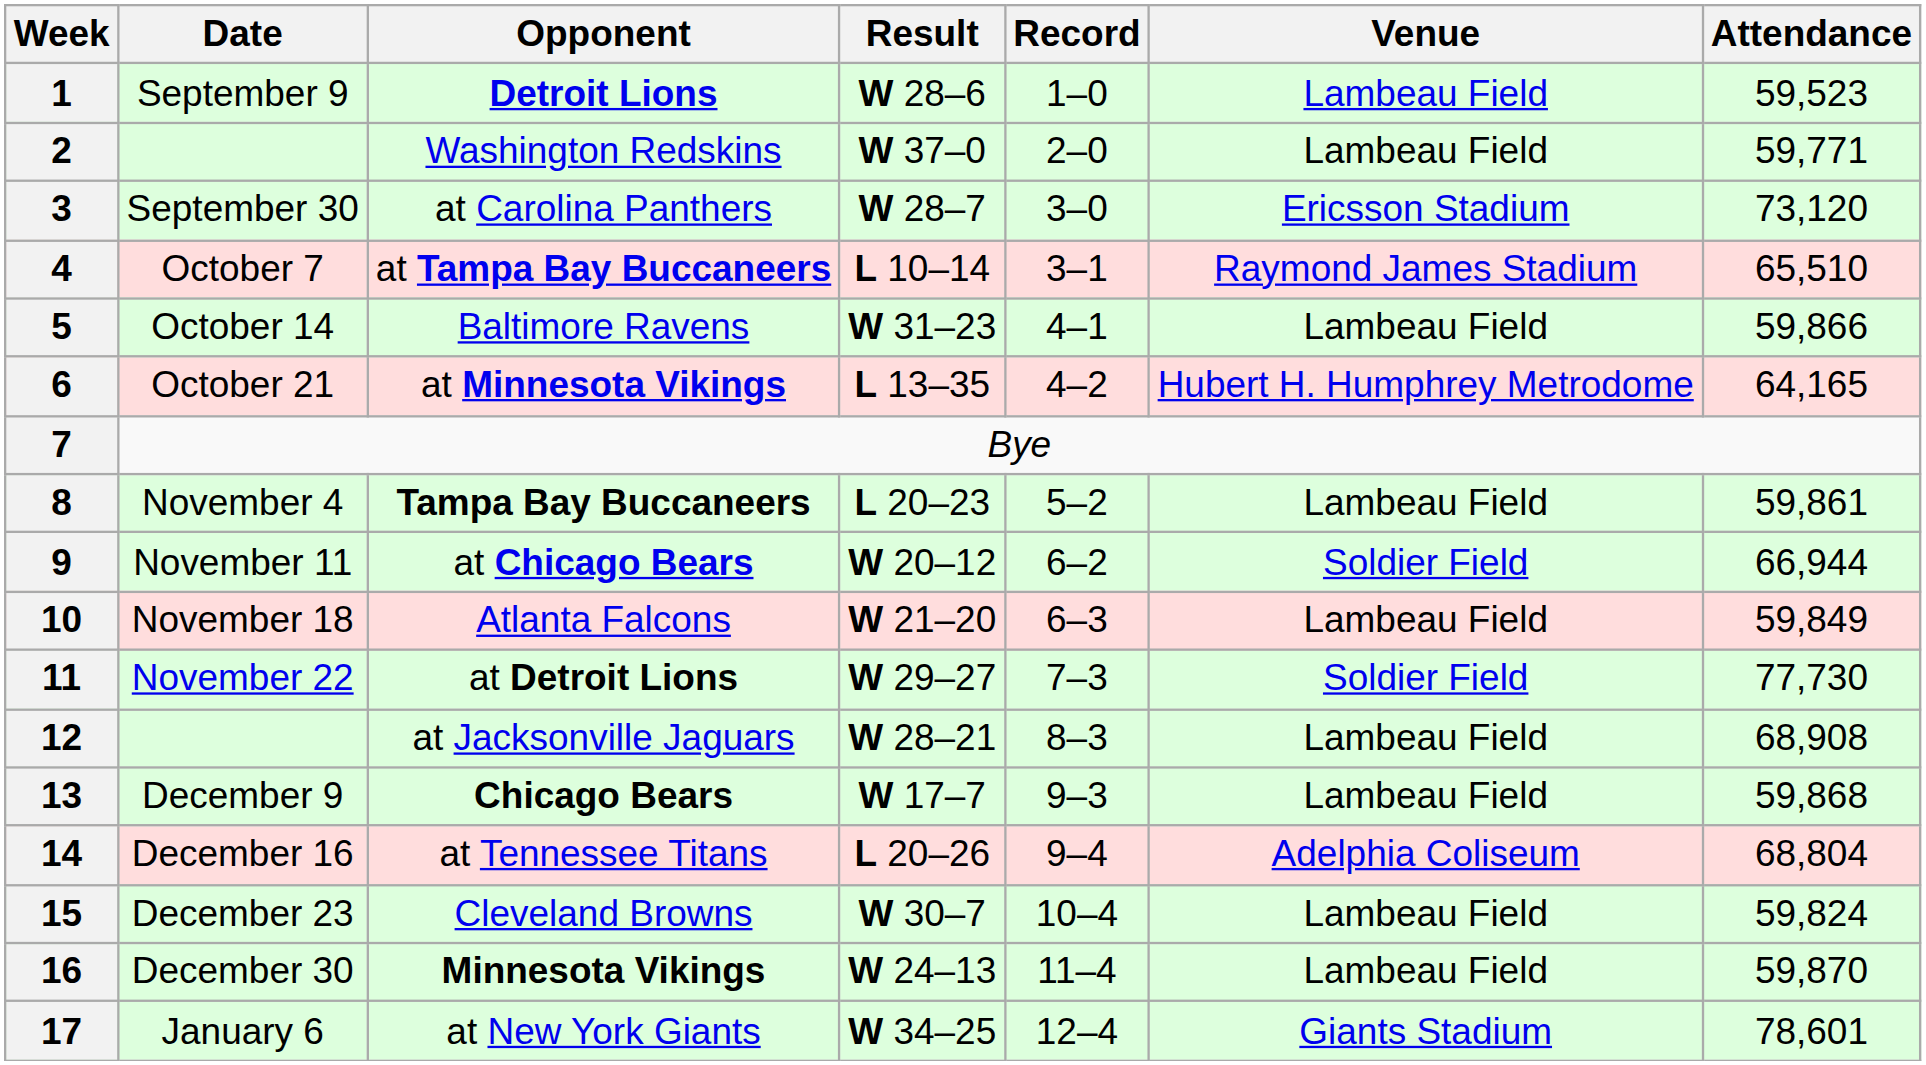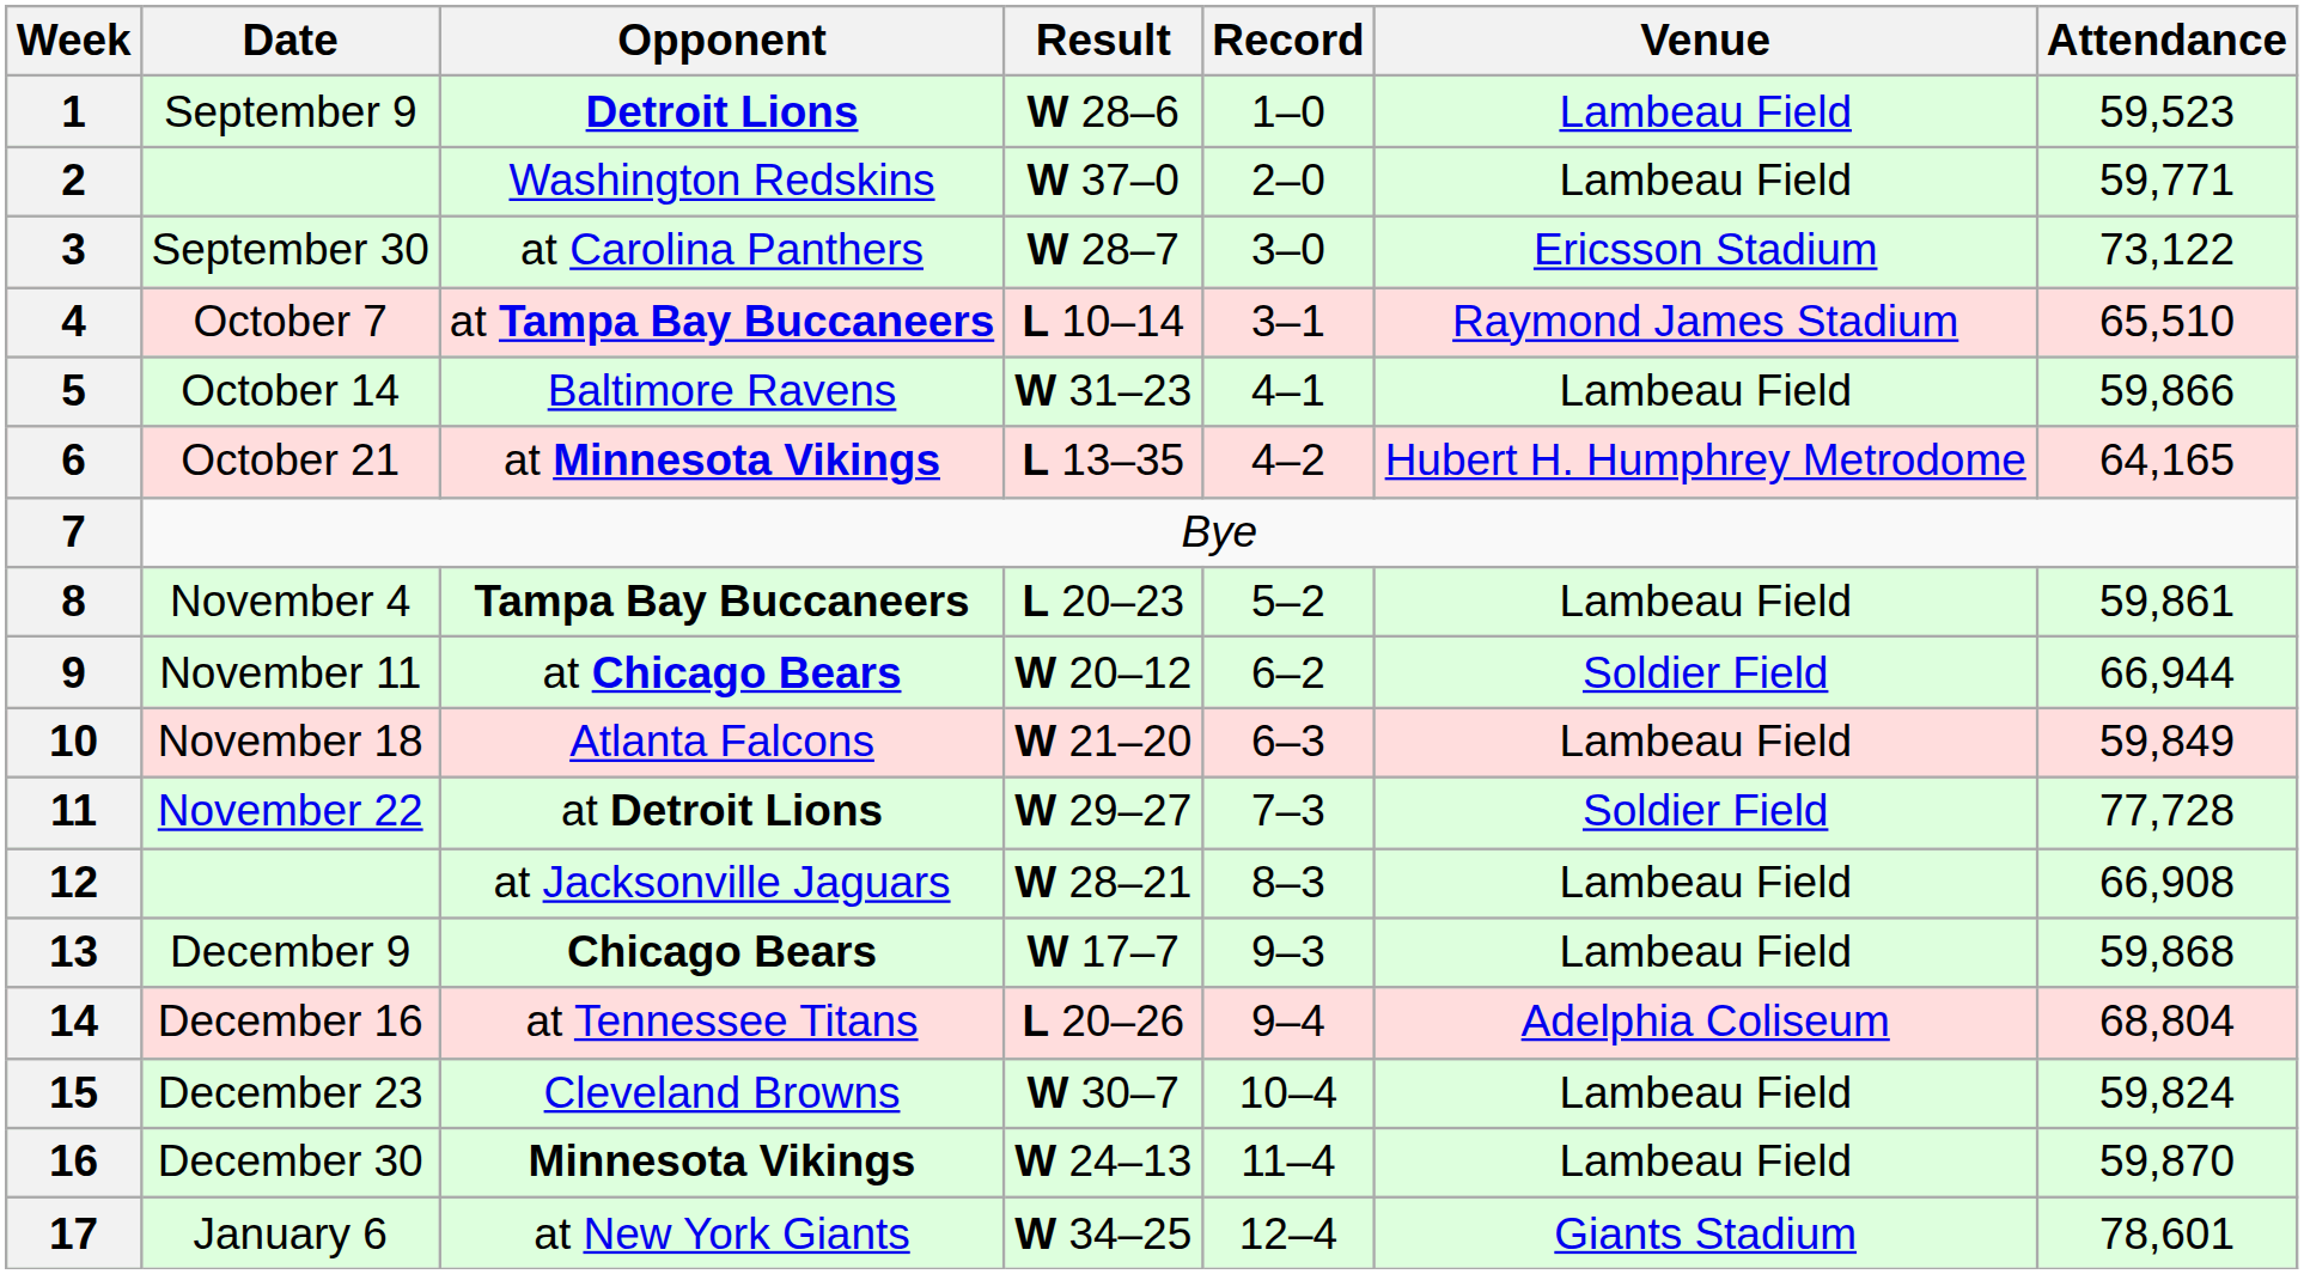3 | Attendance: 73,120 -> 73,122
11 | Attendance: 77,730 -> 77,728
12 | Attendance: 68,908 -> 66,908
